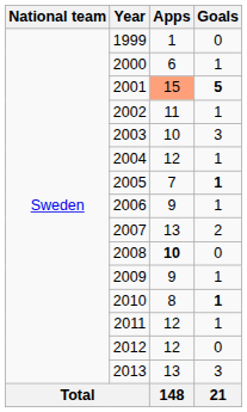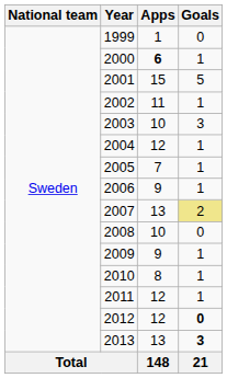2000 | Apps: normal -> bold
2001 | Apps: lightsalmon background -> no background
2001 | Goals: bold -> normal
2005 | Goals: bold -> normal
2007 | Goals: no background -> khaki background
2008 | Apps: bold -> normal
2010 | Goals: bold -> normal
2012 | Goals: normal -> bold
2013 | Goals: normal -> bold
